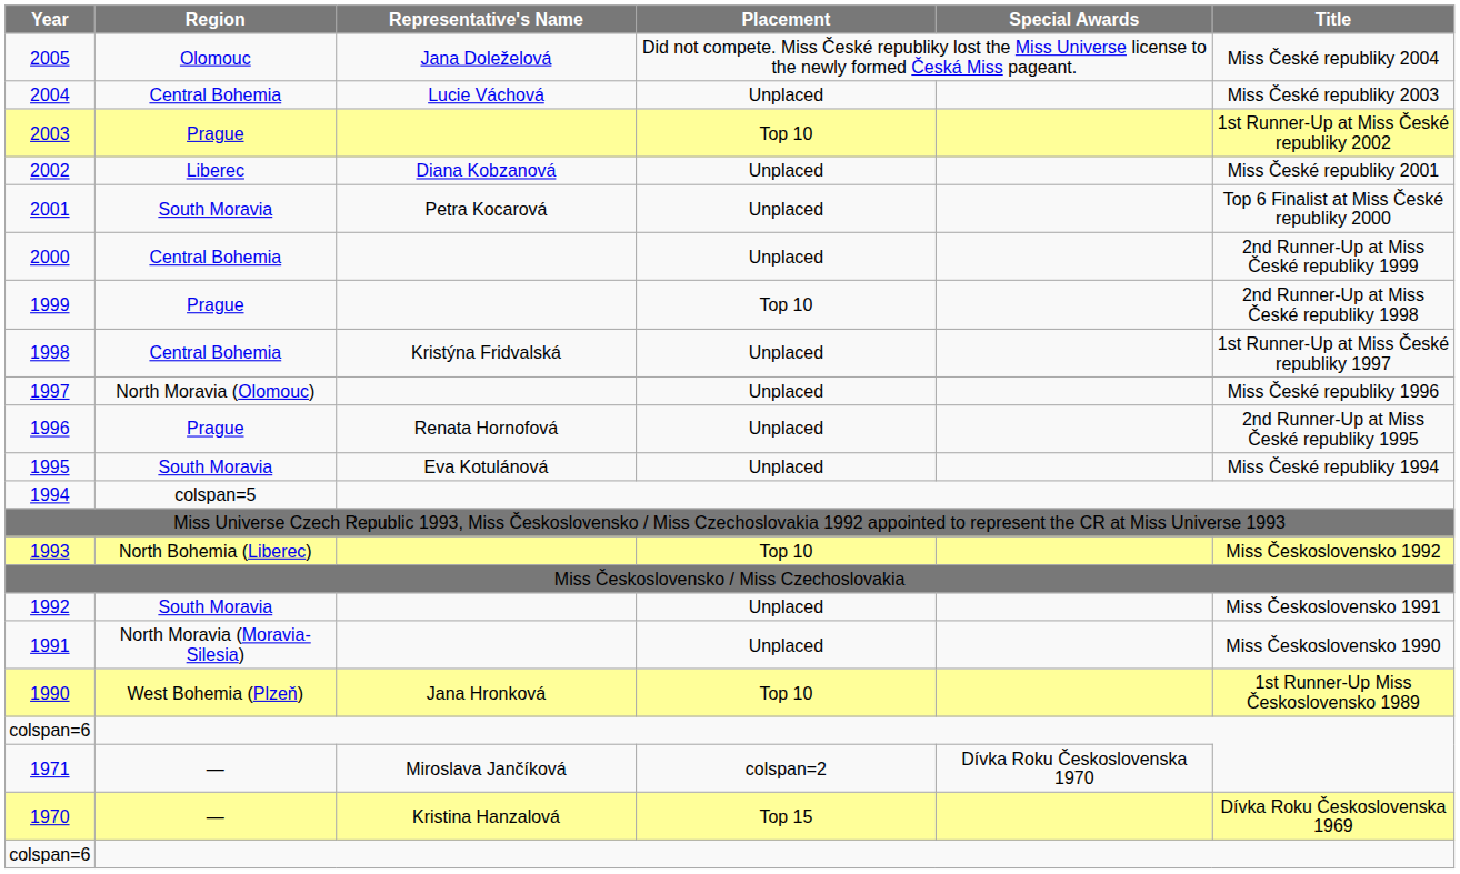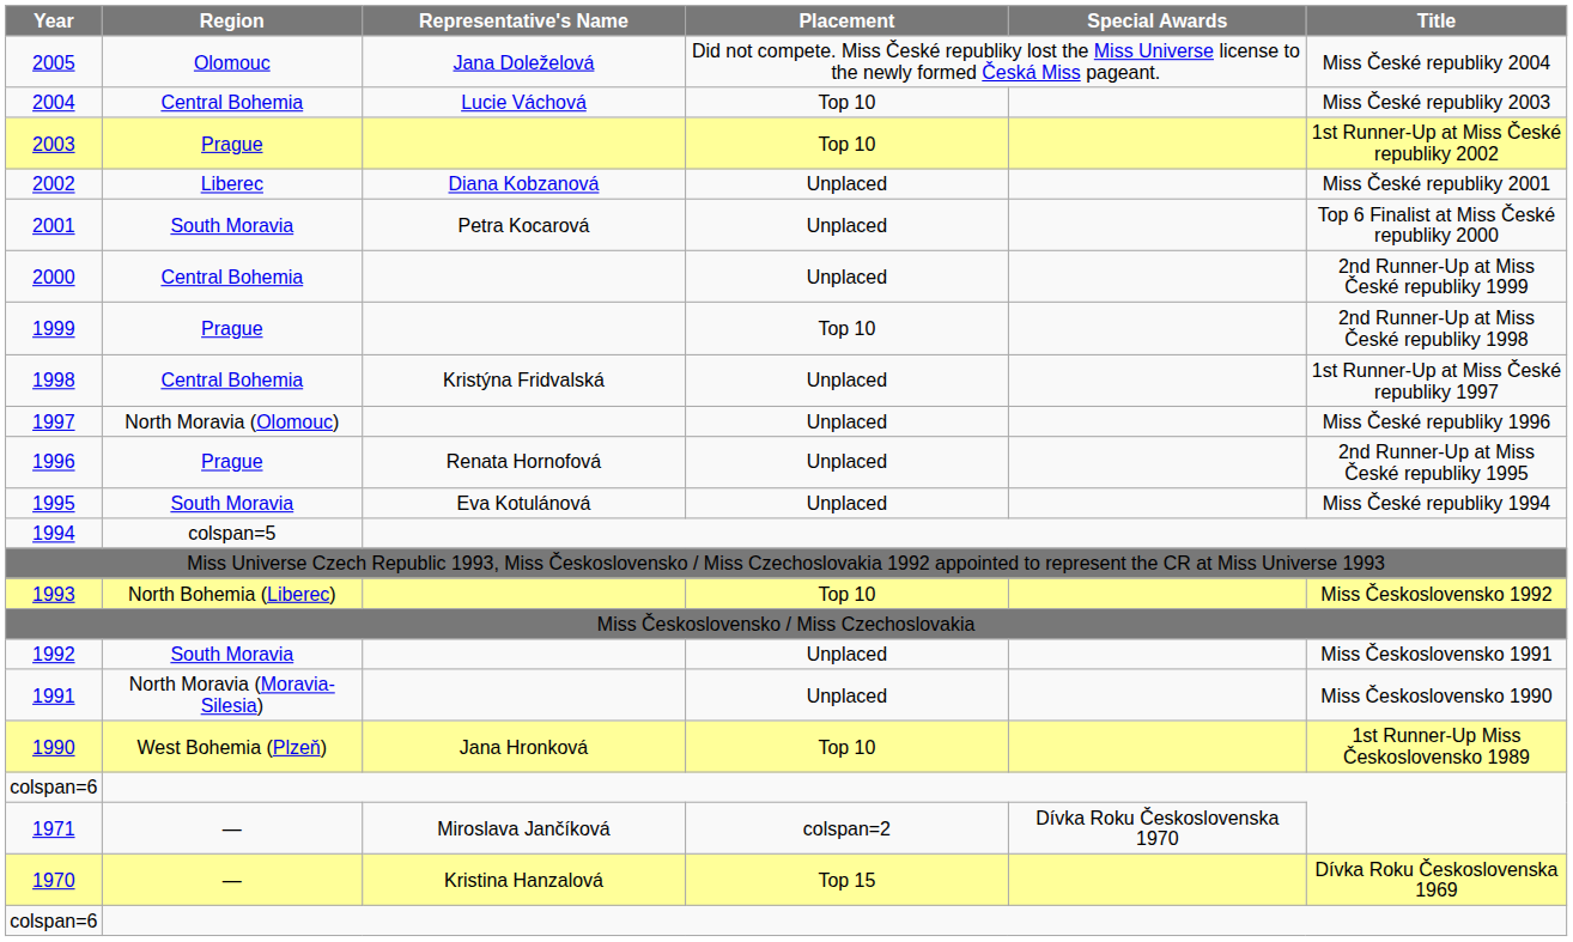2004 | Placement: Unplaced -> Top 10
